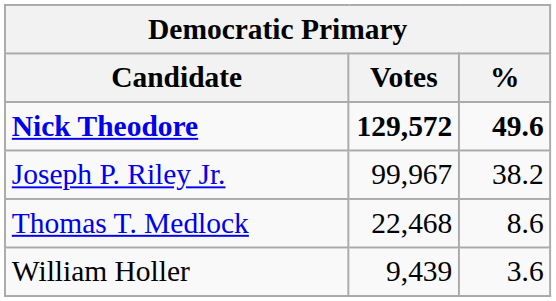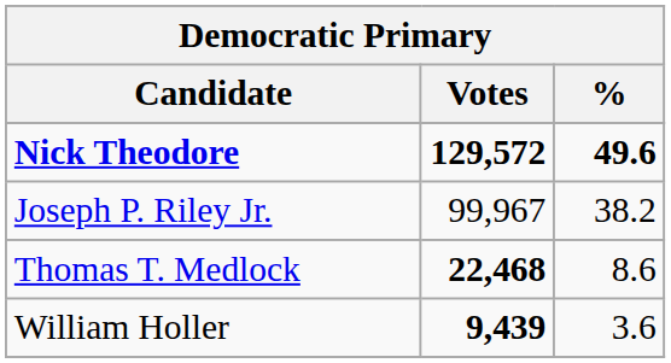Thomas T. Medlock | Votes: normal -> bold
William Holler | Votes: normal -> bold
